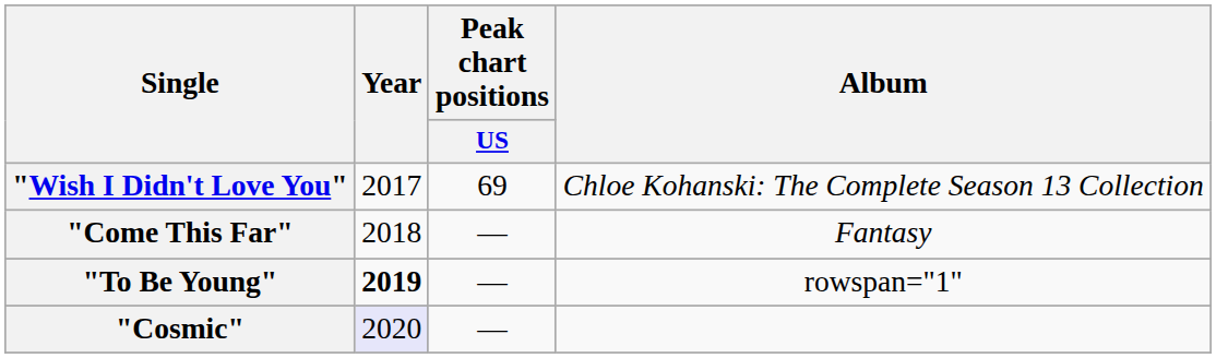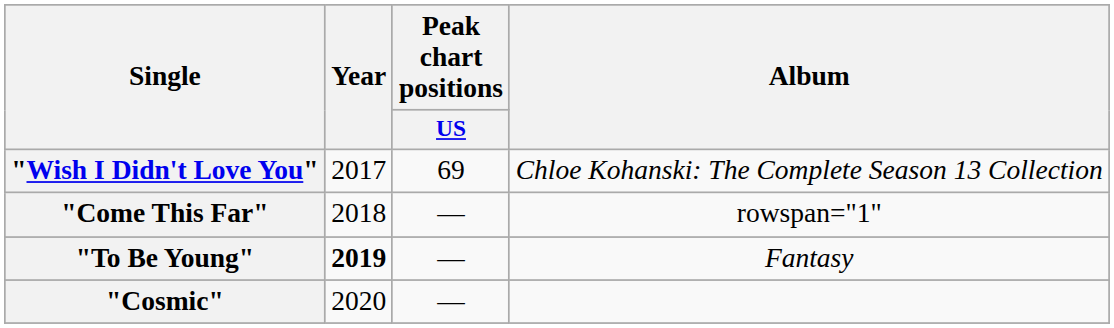"Come This Far" | Album: Fantasy -> rowspan="1"
"To Be Young" | Album: rowspan="1" -> Fantasy
"Cosmic" | Year: lavender background -> no background
